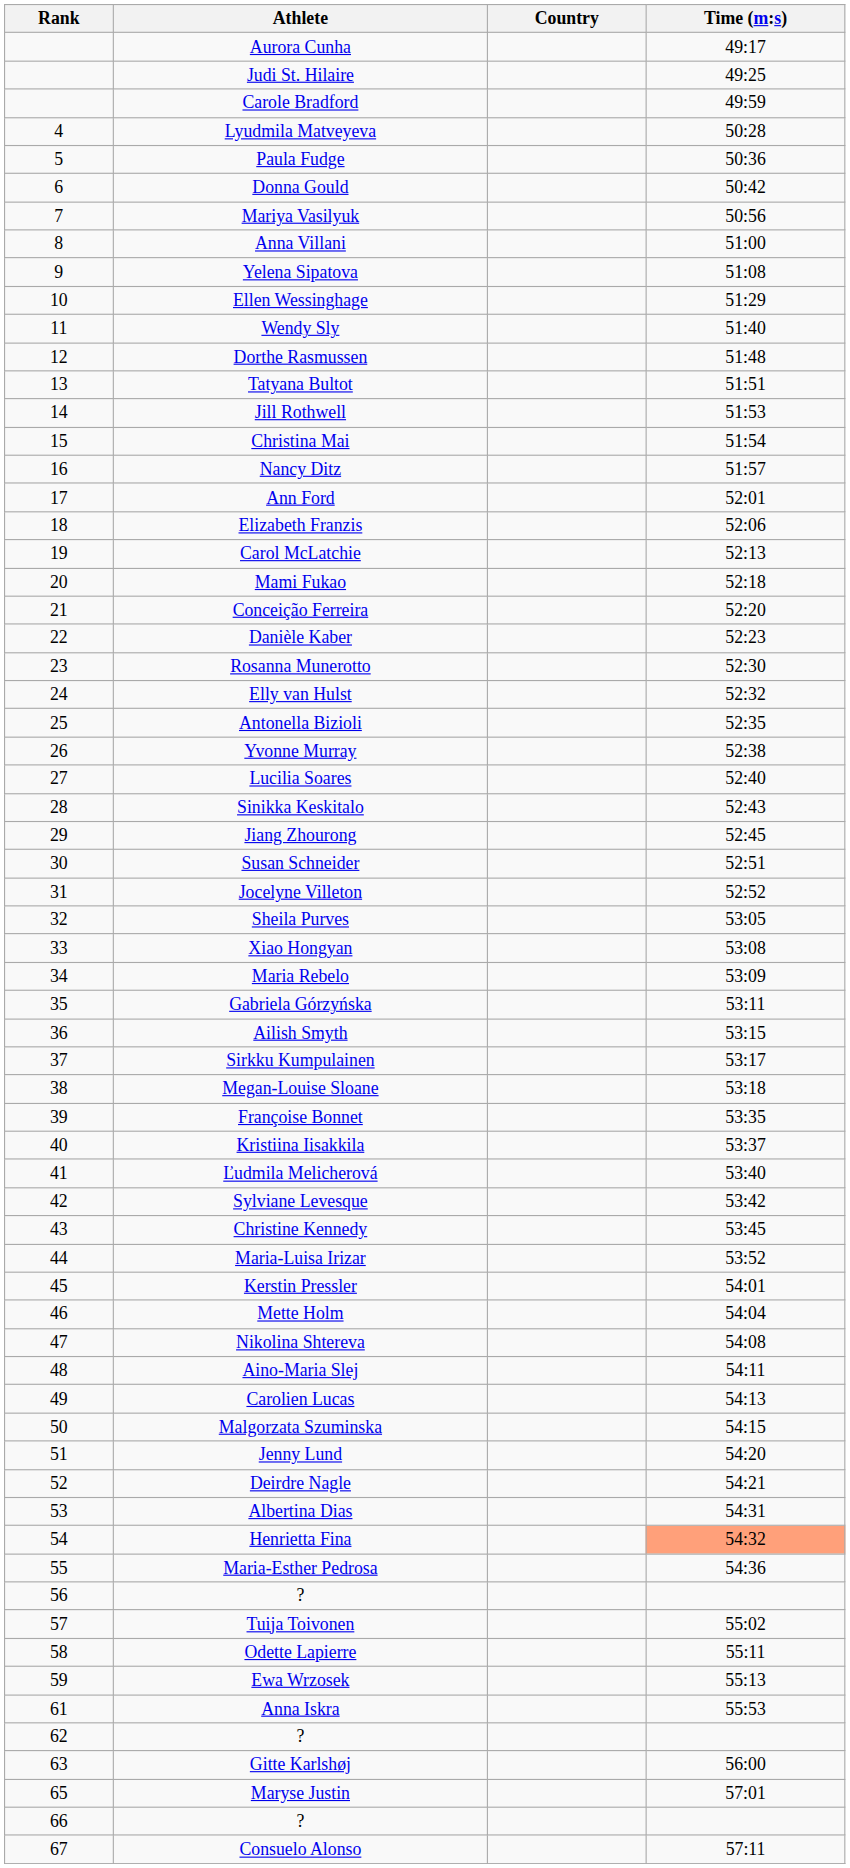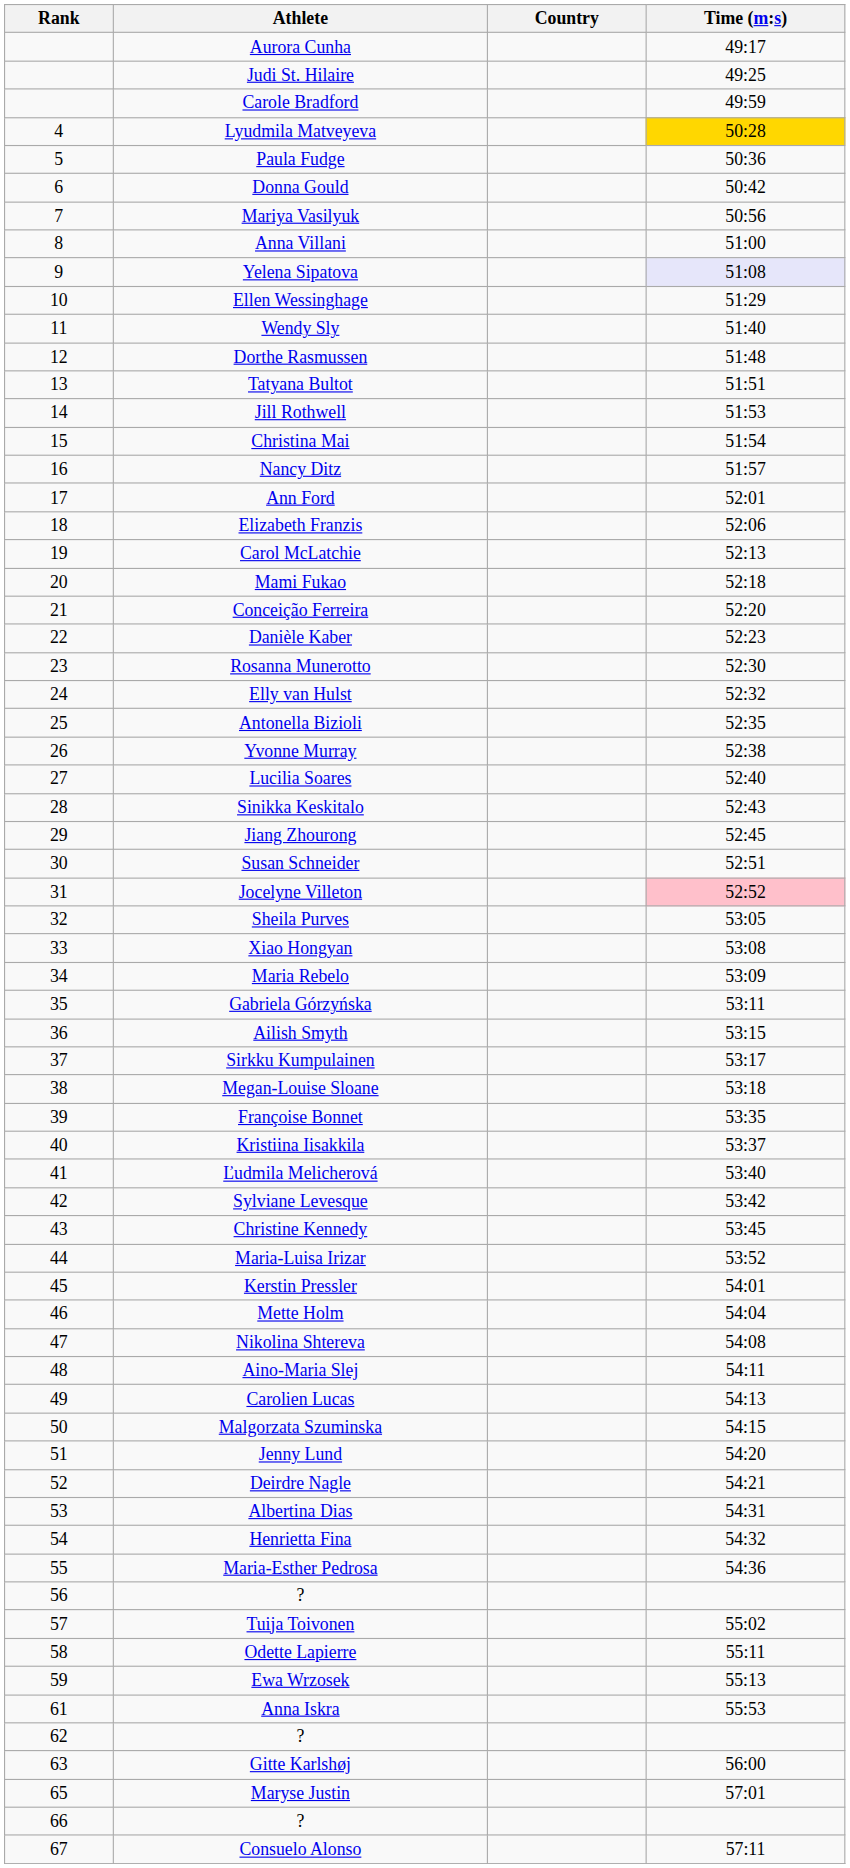Lyudmila Matveyeva | Time (m:s): no background -> gold background
Yelena Sipatova | Time (m:s): no background -> lavender background
Jocelyne Villeton | Time (m:s): no background -> pink background
Henrietta Fina | Time (m:s): lightsalmon background -> no background
